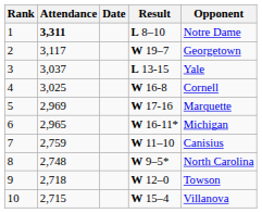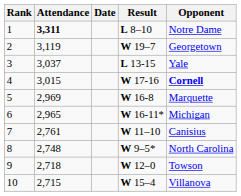2 | Attendance: 3,117 -> 3,119
4 | Attendance: 3,025 -> 3,015
4 | Result: W 16-8 -> W 17-16
4 | Opponent: normal -> bold
5 | Result: W 17-16 -> W 16-8
7 | Attendance: 2,759 -> 2,761
